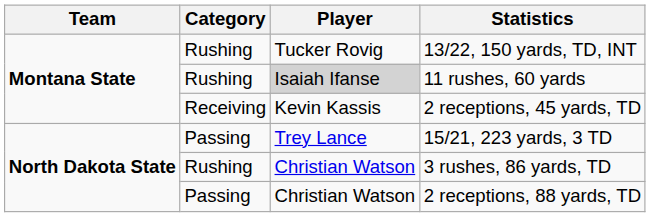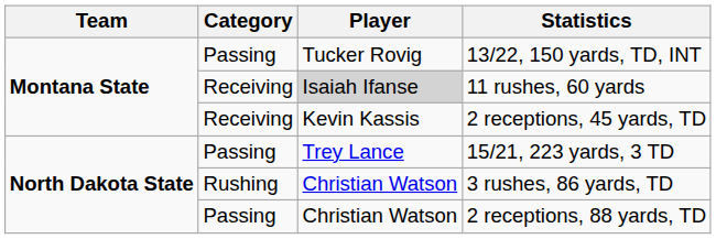13/22, 150 yards, TD, INT | Category: Rushing -> Passing
11 rushes, 60 yards | Category: Rushing -> Receiving
